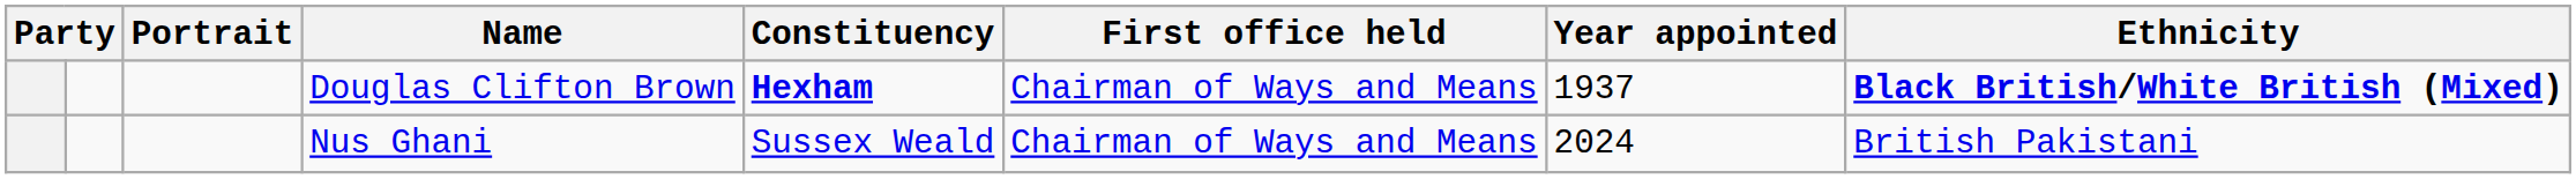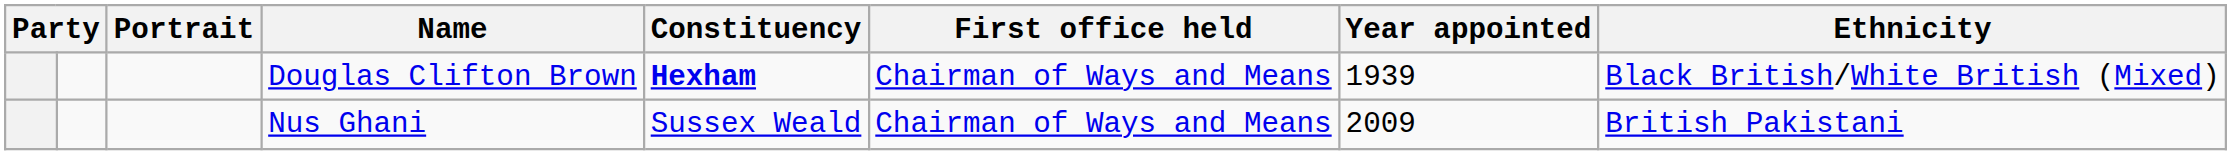Douglas Clifton Brown | Year appointed: 1937 -> 1939
Douglas Clifton Brown | Ethnicity: bold -> normal
Nus Ghani | Year appointed: 2024 -> 2009
